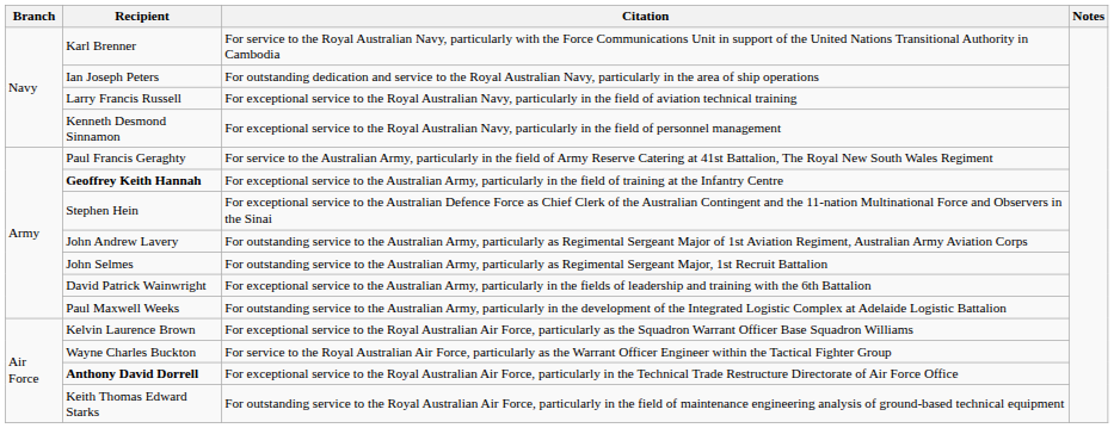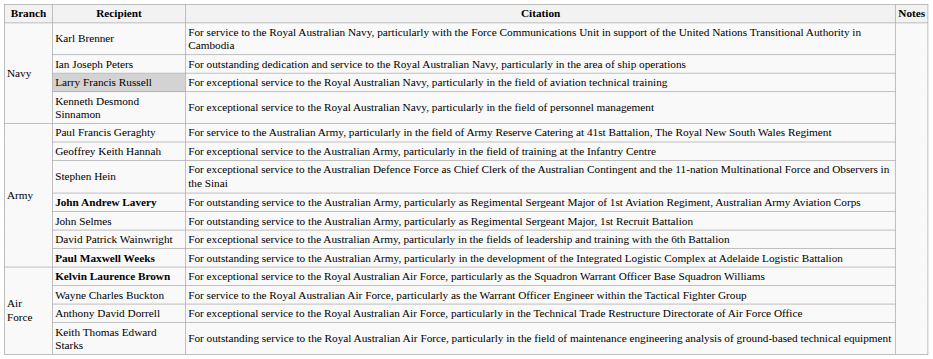Larry Francis Russell | Recipient: no background -> lightgrey background
Geoffrey Keith Hannah | Recipient: bold -> normal
John Andrew Lavery | Recipient: normal -> bold
Paul Maxwell Weeks | Recipient: normal -> bold
Kelvin Laurence Brown | Recipient: normal -> bold
Anthony David Dorrell | Recipient: bold -> normal
